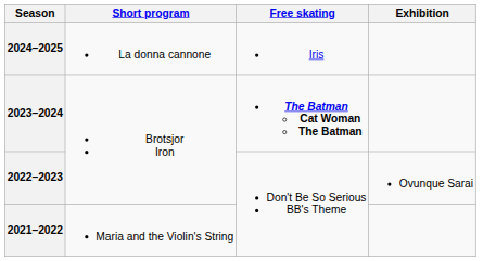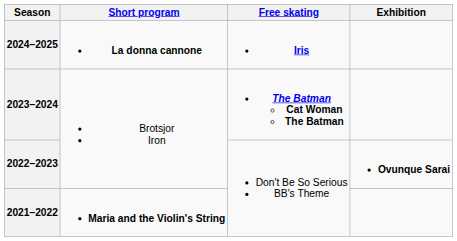2024–2025 | Short program: normal -> bold
2024–2025 | Free skating: normal -> bold
2022–2023 | Exhibition: normal -> bold
2021–2022 | Short program: normal -> bold
